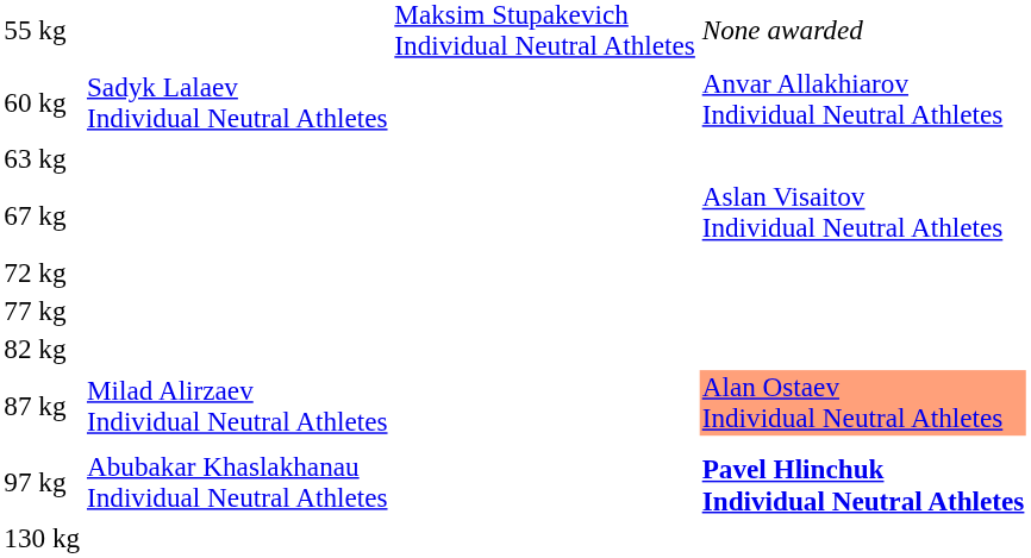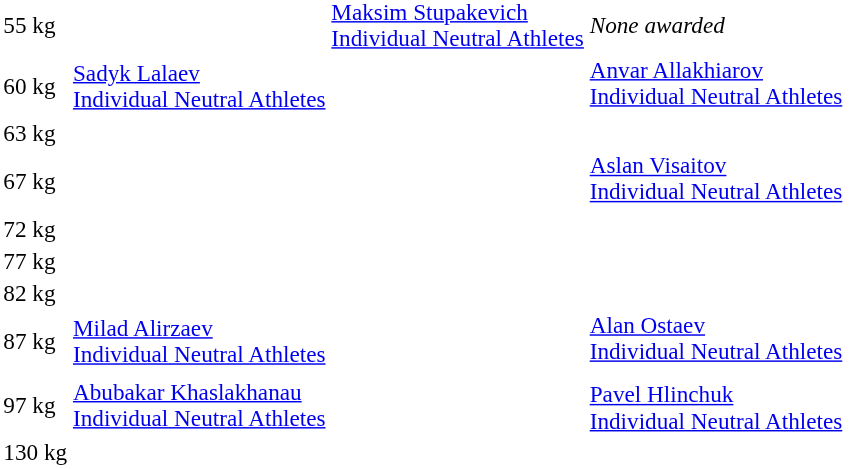87 kg / Alan Ostaev Individual Neutral Athletes | column 4: lightsalmon background -> no background
97 kg / Pavel Hlinchuk Individual Neutral Athletes | column 4: bold -> normal
